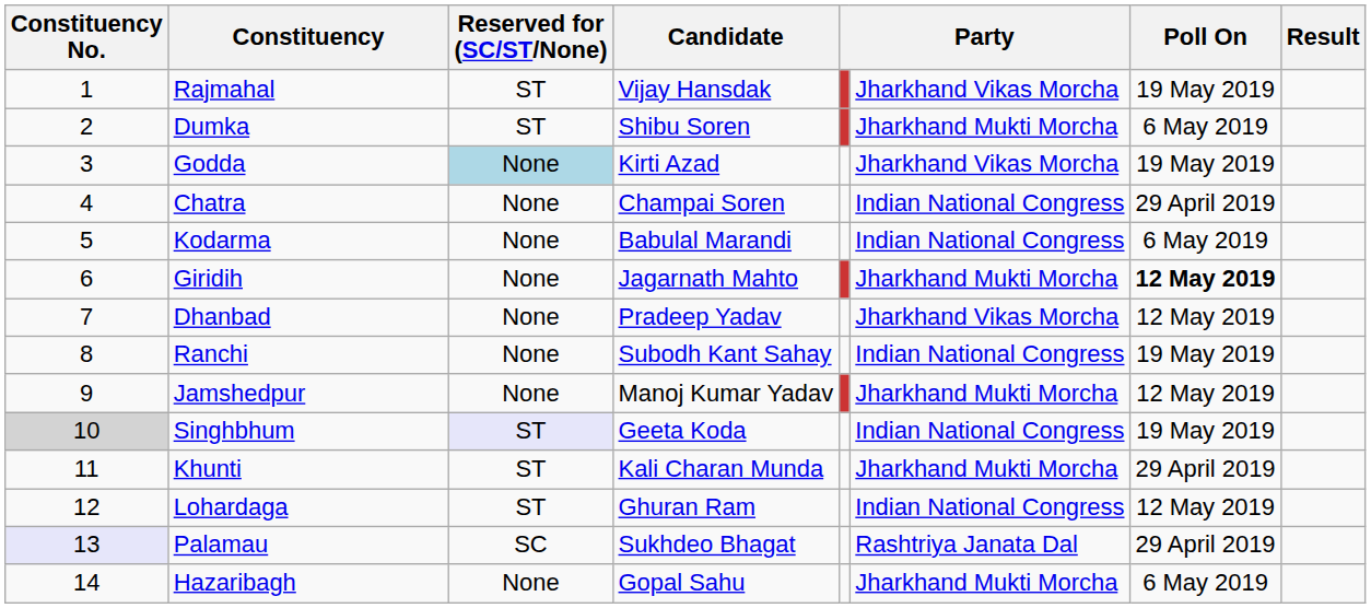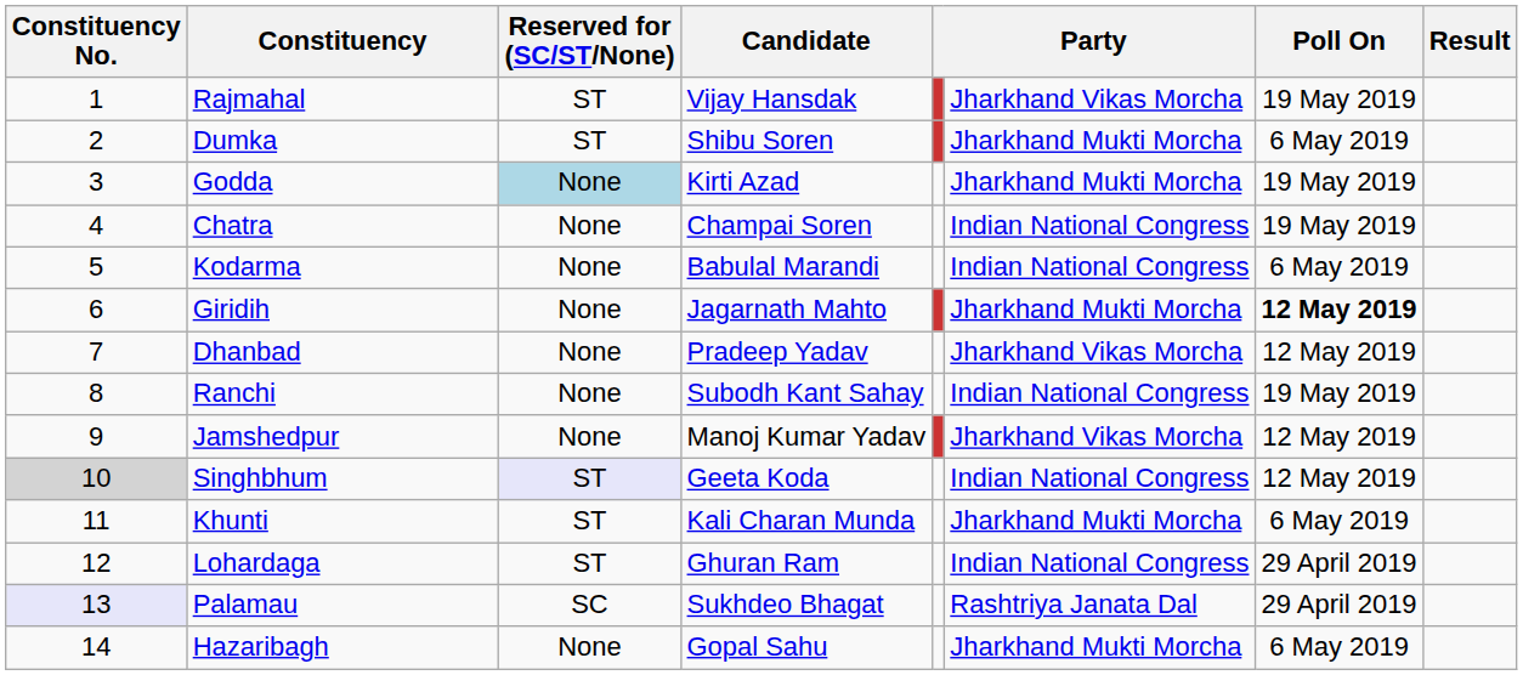Godda | column 6: Jharkhand Vikas Morcha -> Jharkhand Mukti Morcha
Chatra | Poll On: 29 April 2019 -> 19 May 2019
Jamshedpur | column 6: Jharkhand Mukti Morcha -> Jharkhand Vikas Morcha
Singhbhum | Poll On: 19 May 2019 -> 12 May 2019
Khunti | Poll On: 29 April 2019 -> 6 May 2019
Lohardaga | Poll On: 12 May 2019 -> 29 April 2019
